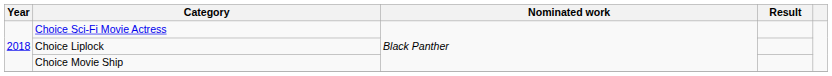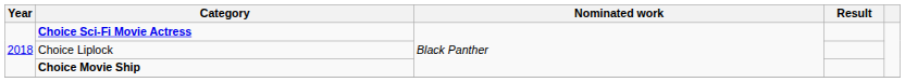Choice Sci-Fi Movie Actress | Category: normal -> bold
Choice Movie Ship | Category: normal -> bold
